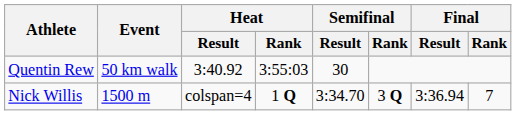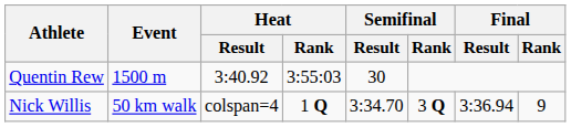Quentin Rew | Event: 50 km walk -> 1500 m
Nick Willis | Event: 1500 m -> 50 km walk
Nick Willis | Final / Rank: 7 -> 9
